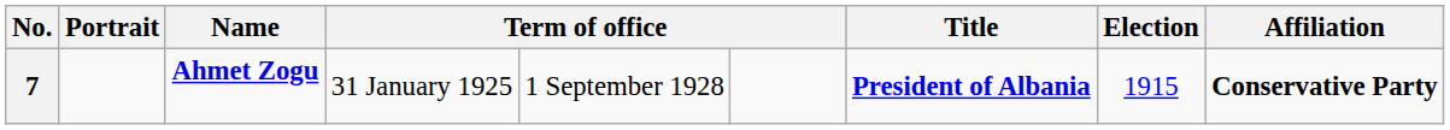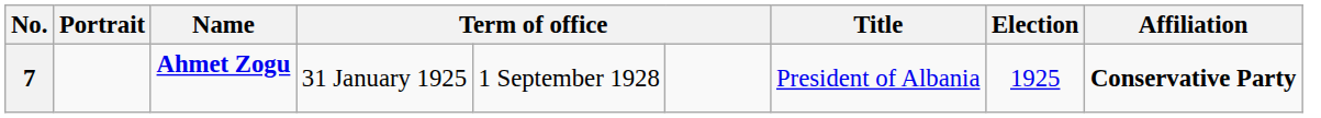7 | Title: bold -> normal
7 | Election: 1915 -> 1925
